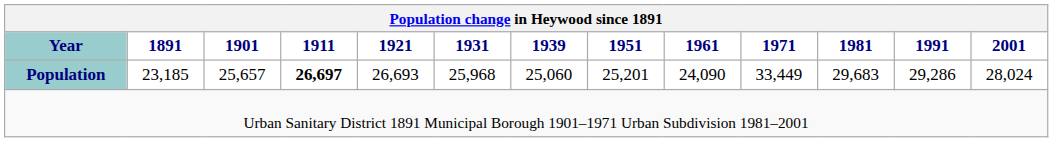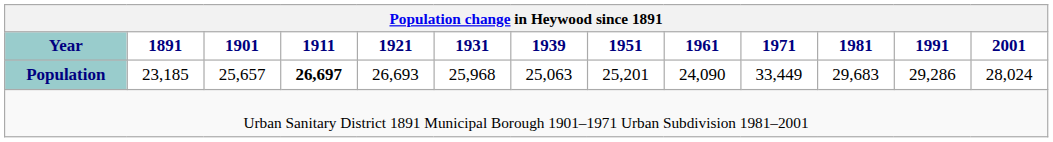Population | 1939: 25,060 -> 25,063
